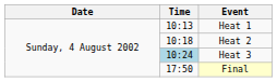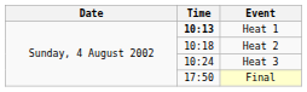Heat 1 | Time: normal -> bold
Heat 3 | Time: lightblue background -> no background
